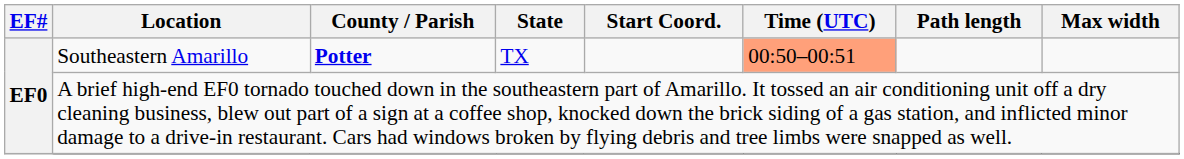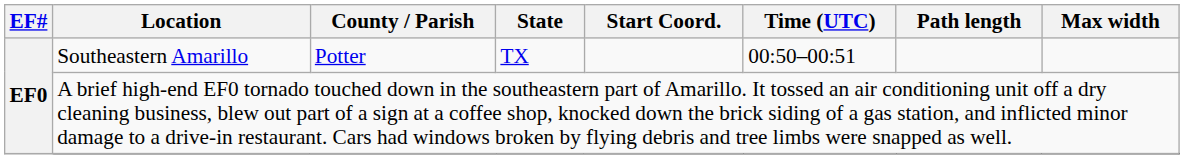Southeastern Amarillo | County / Parish: bold -> normal
Southeastern Amarillo | Time (UTC): lightsalmon background -> no background
